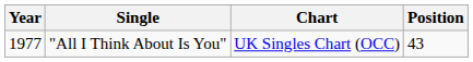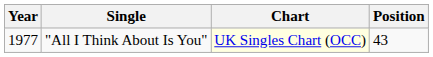row 2 | Chart: no background -> lightyellow background
